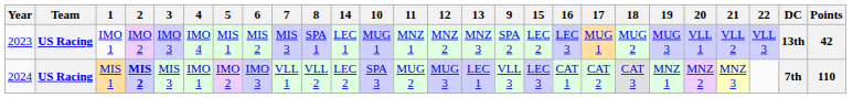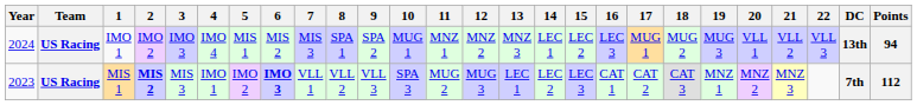columns swapped: 9 <-> 14
row 2 | Year: 2023 -> 2024
row 2 | Points: 42 -> 94
row 3 | Year: 2024 -> 2023
row 3 | 6: normal -> bold
row 3 | Points: 110 -> 112
